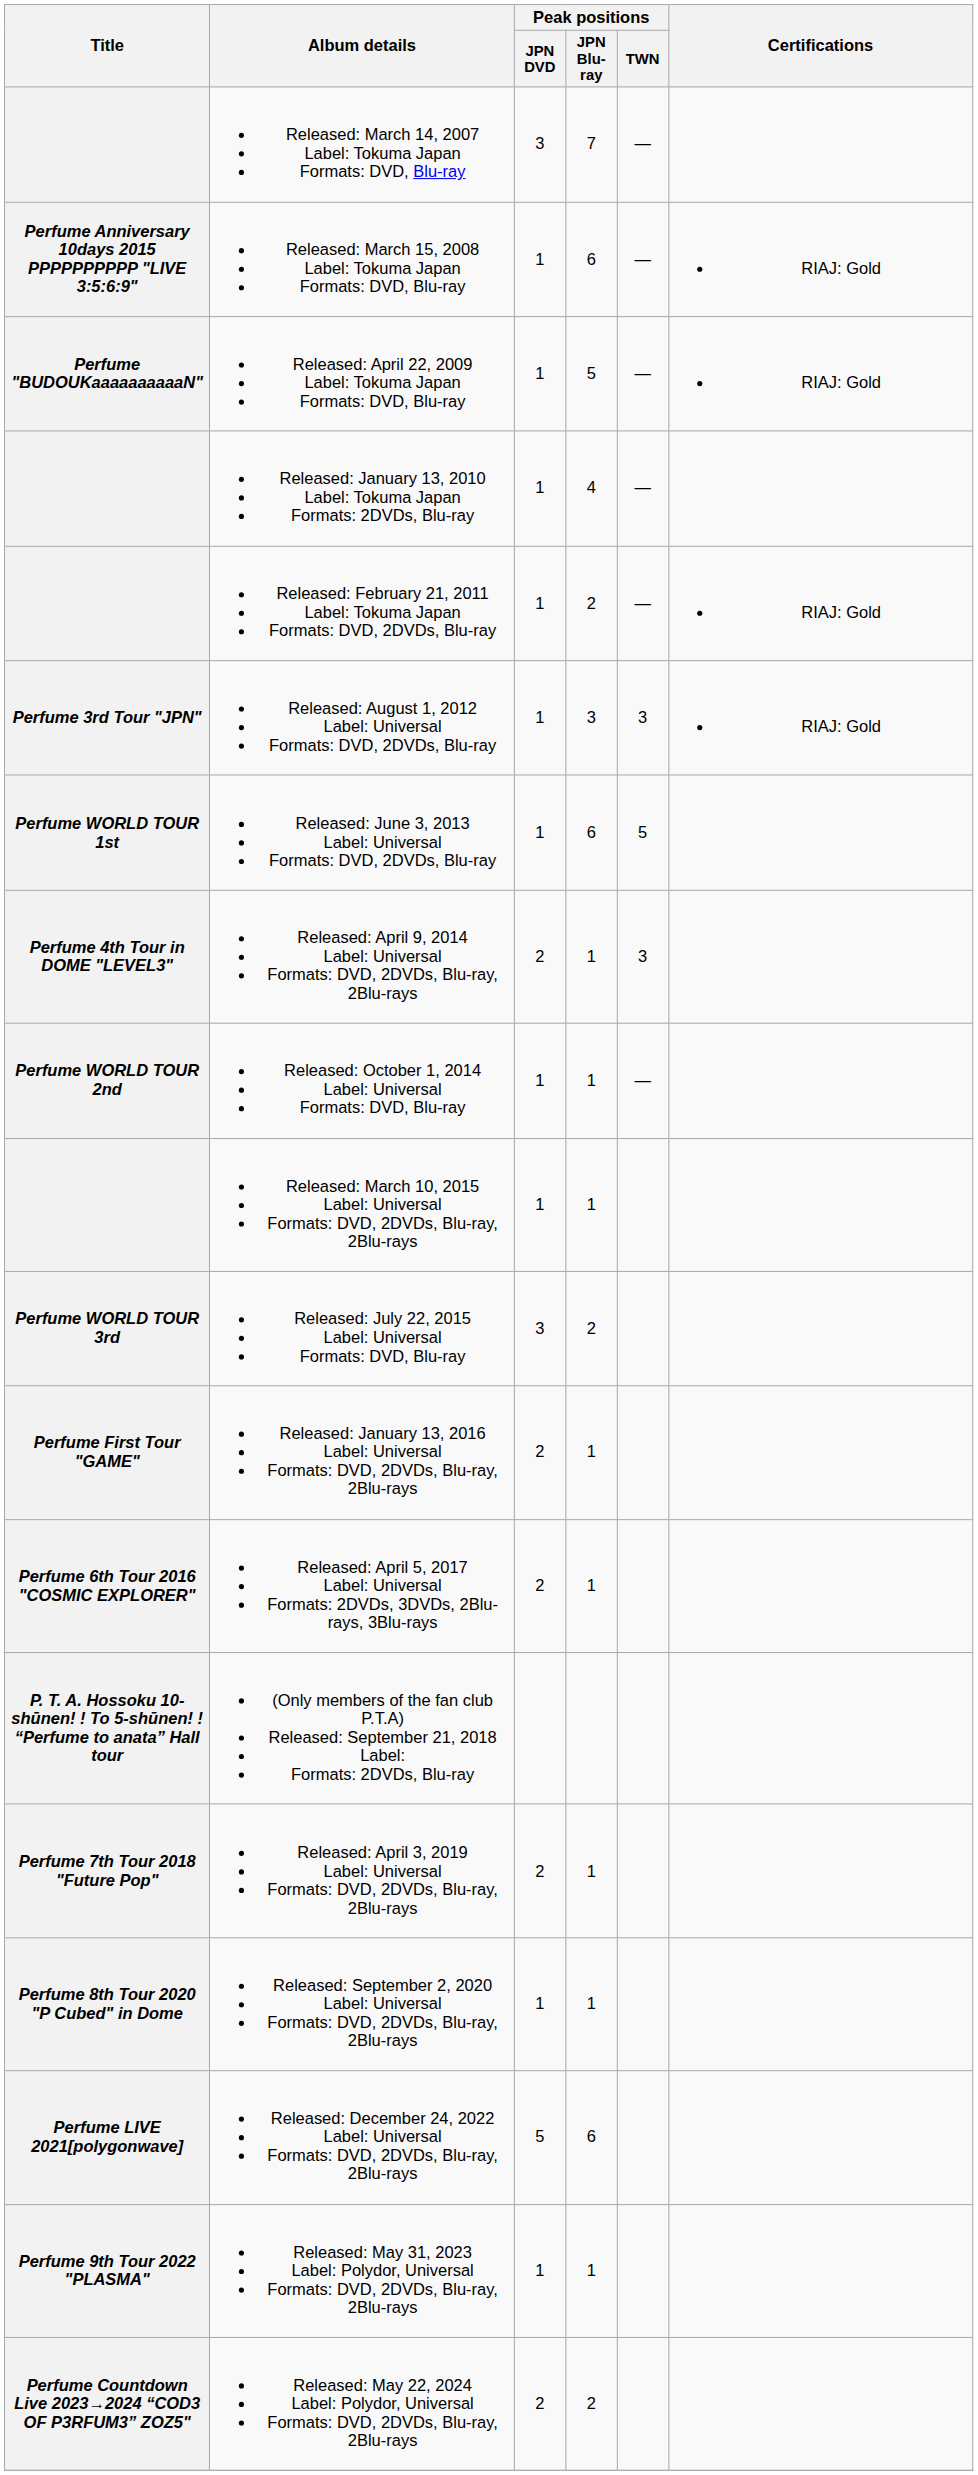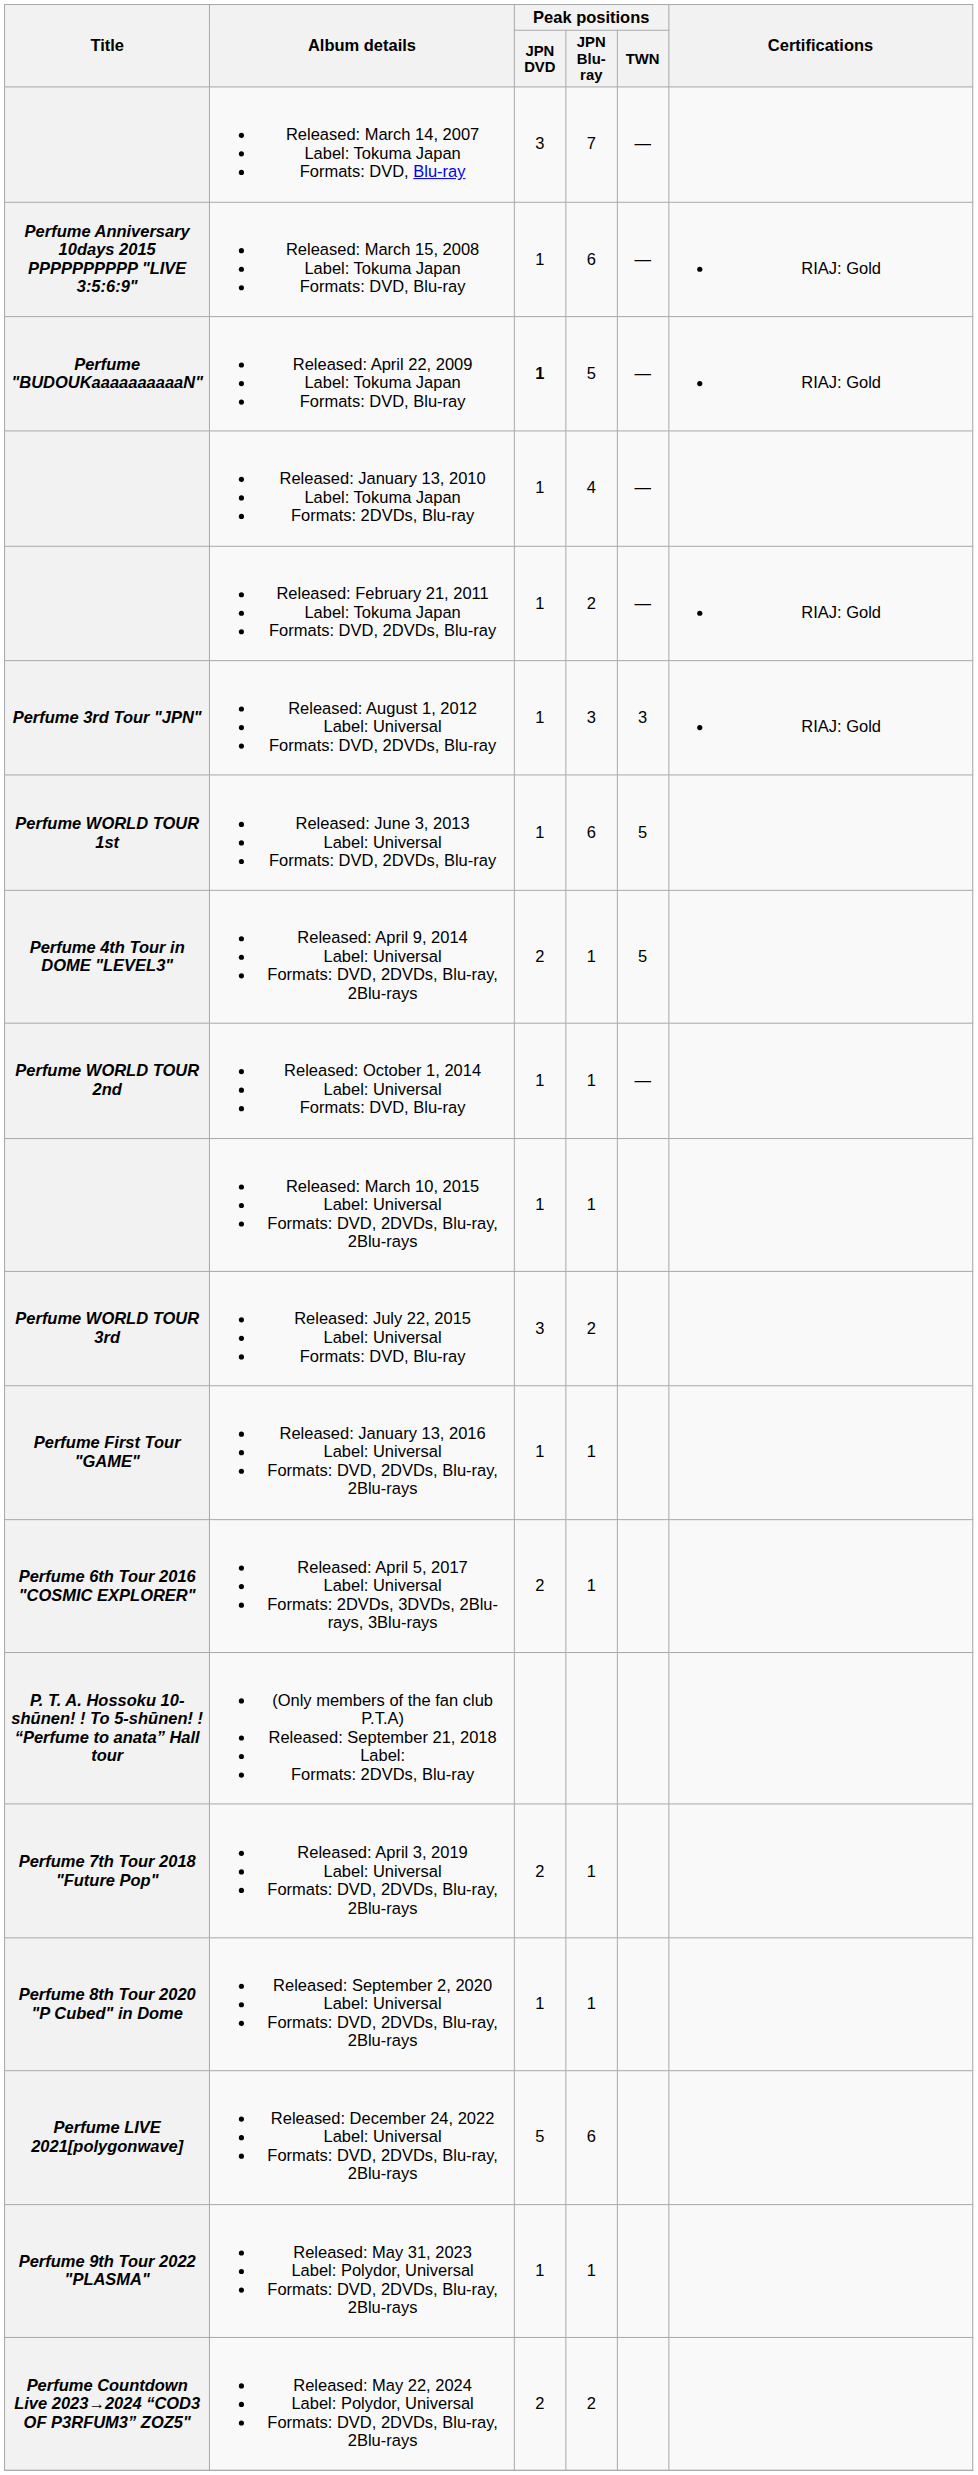row 5 | Peak positions / JPN DVD: normal -> bold
row 10 | Peak positions / TWN: 3 -> 5
row 14 | Peak positions / JPN DVD: 2 -> 1
